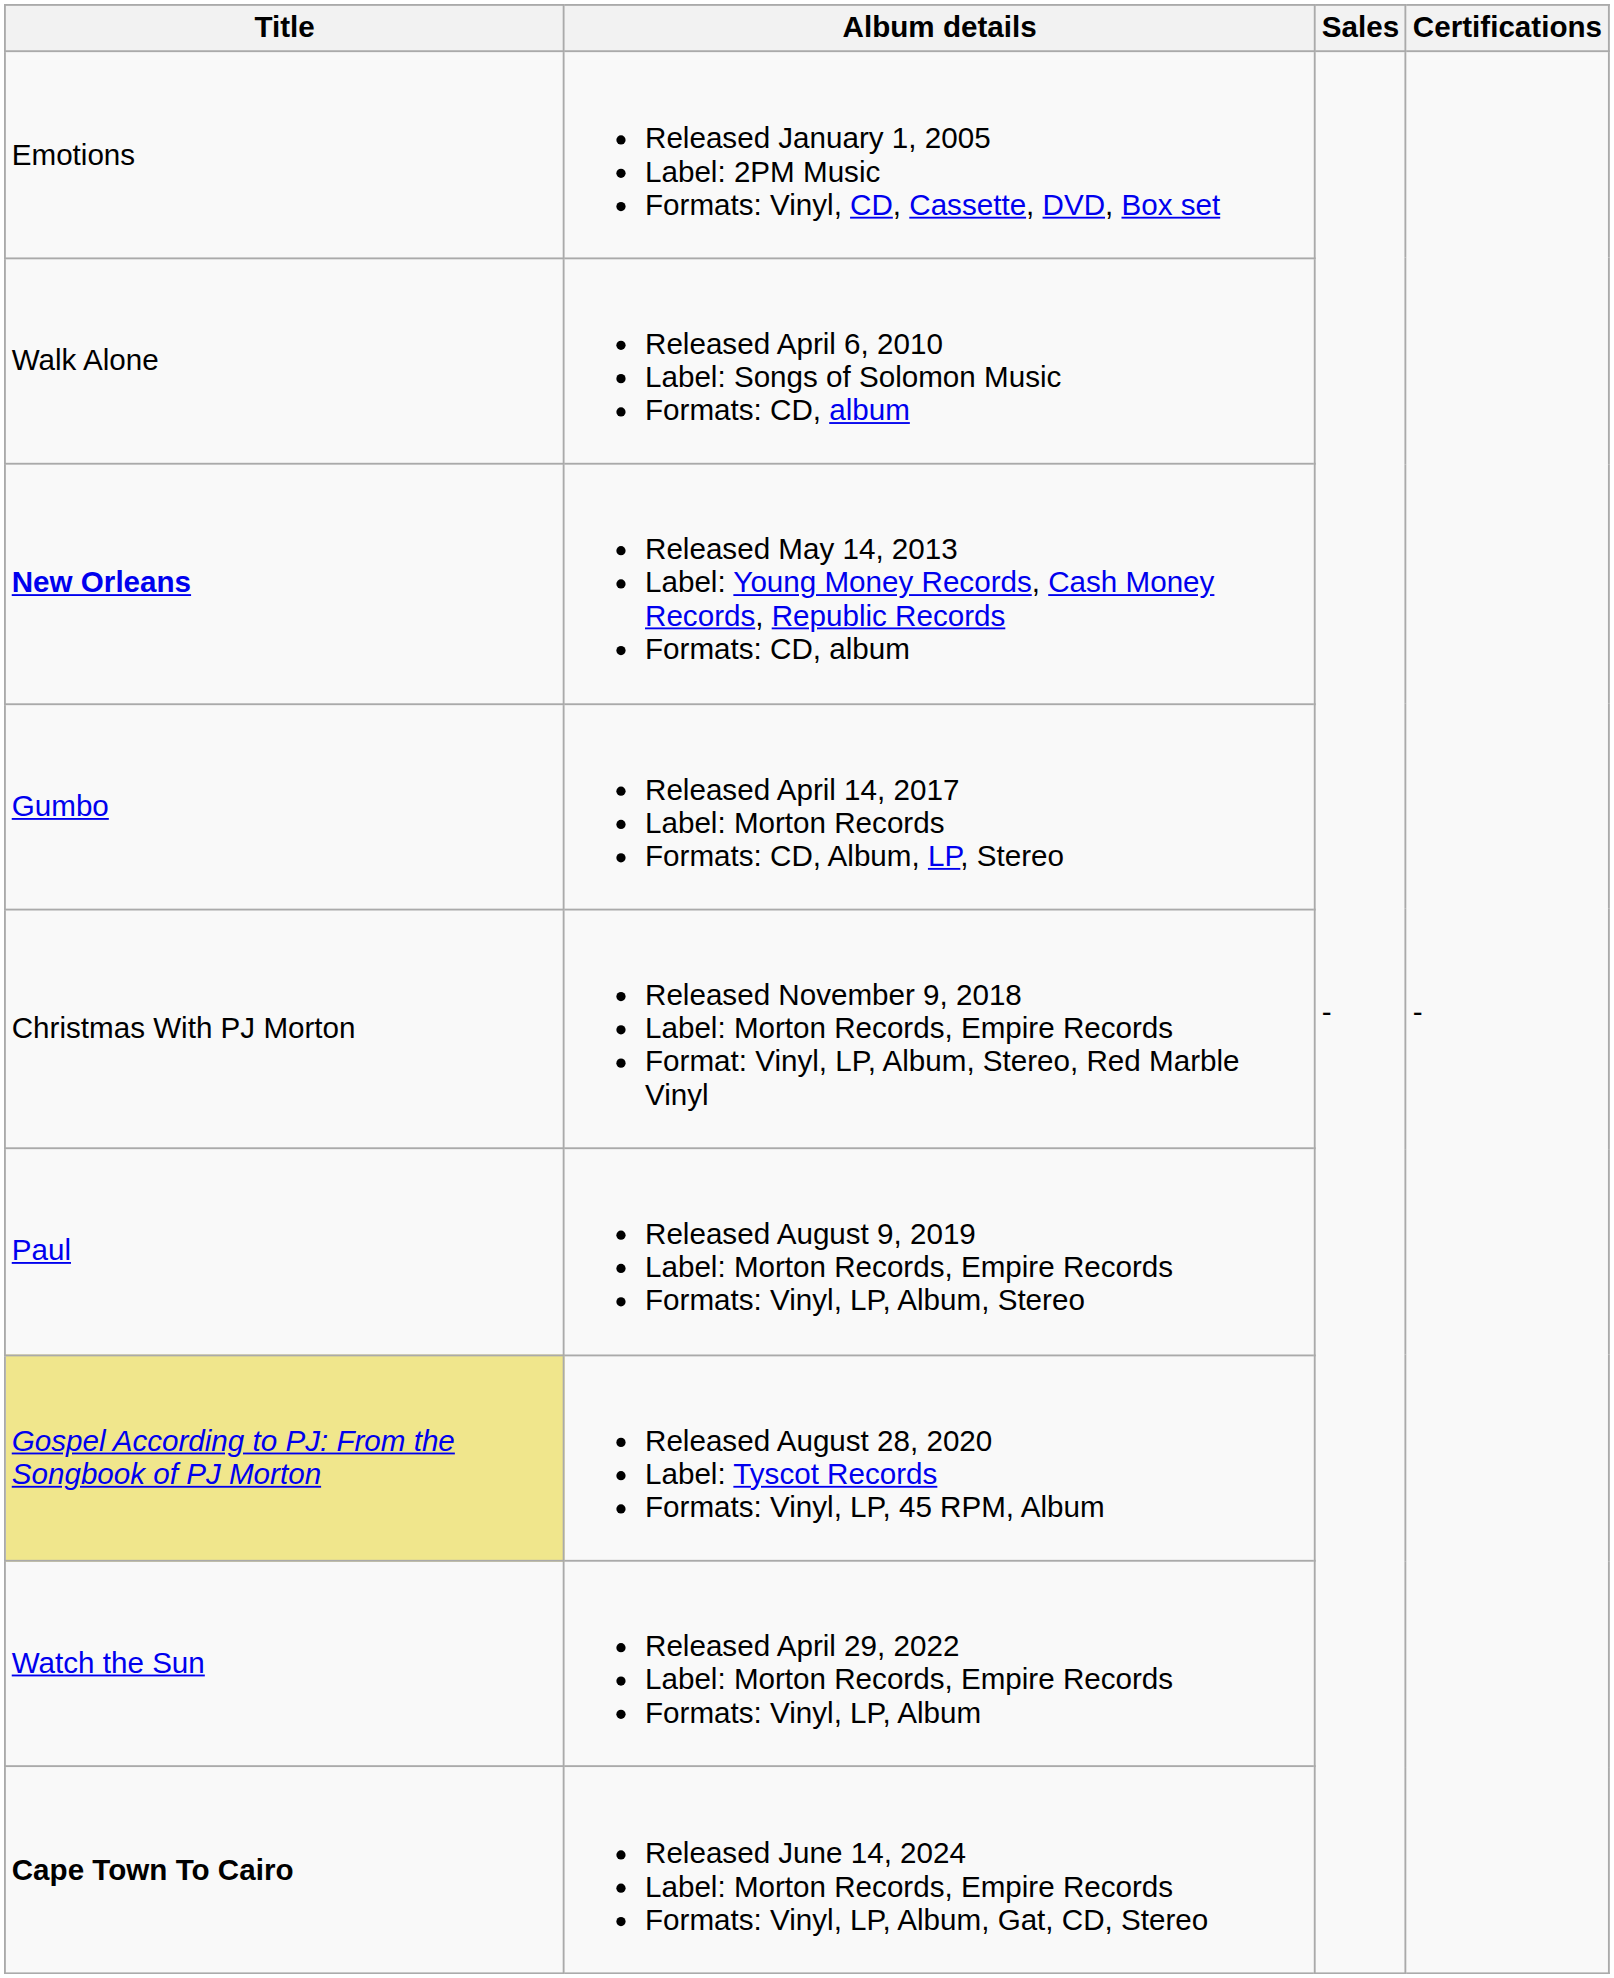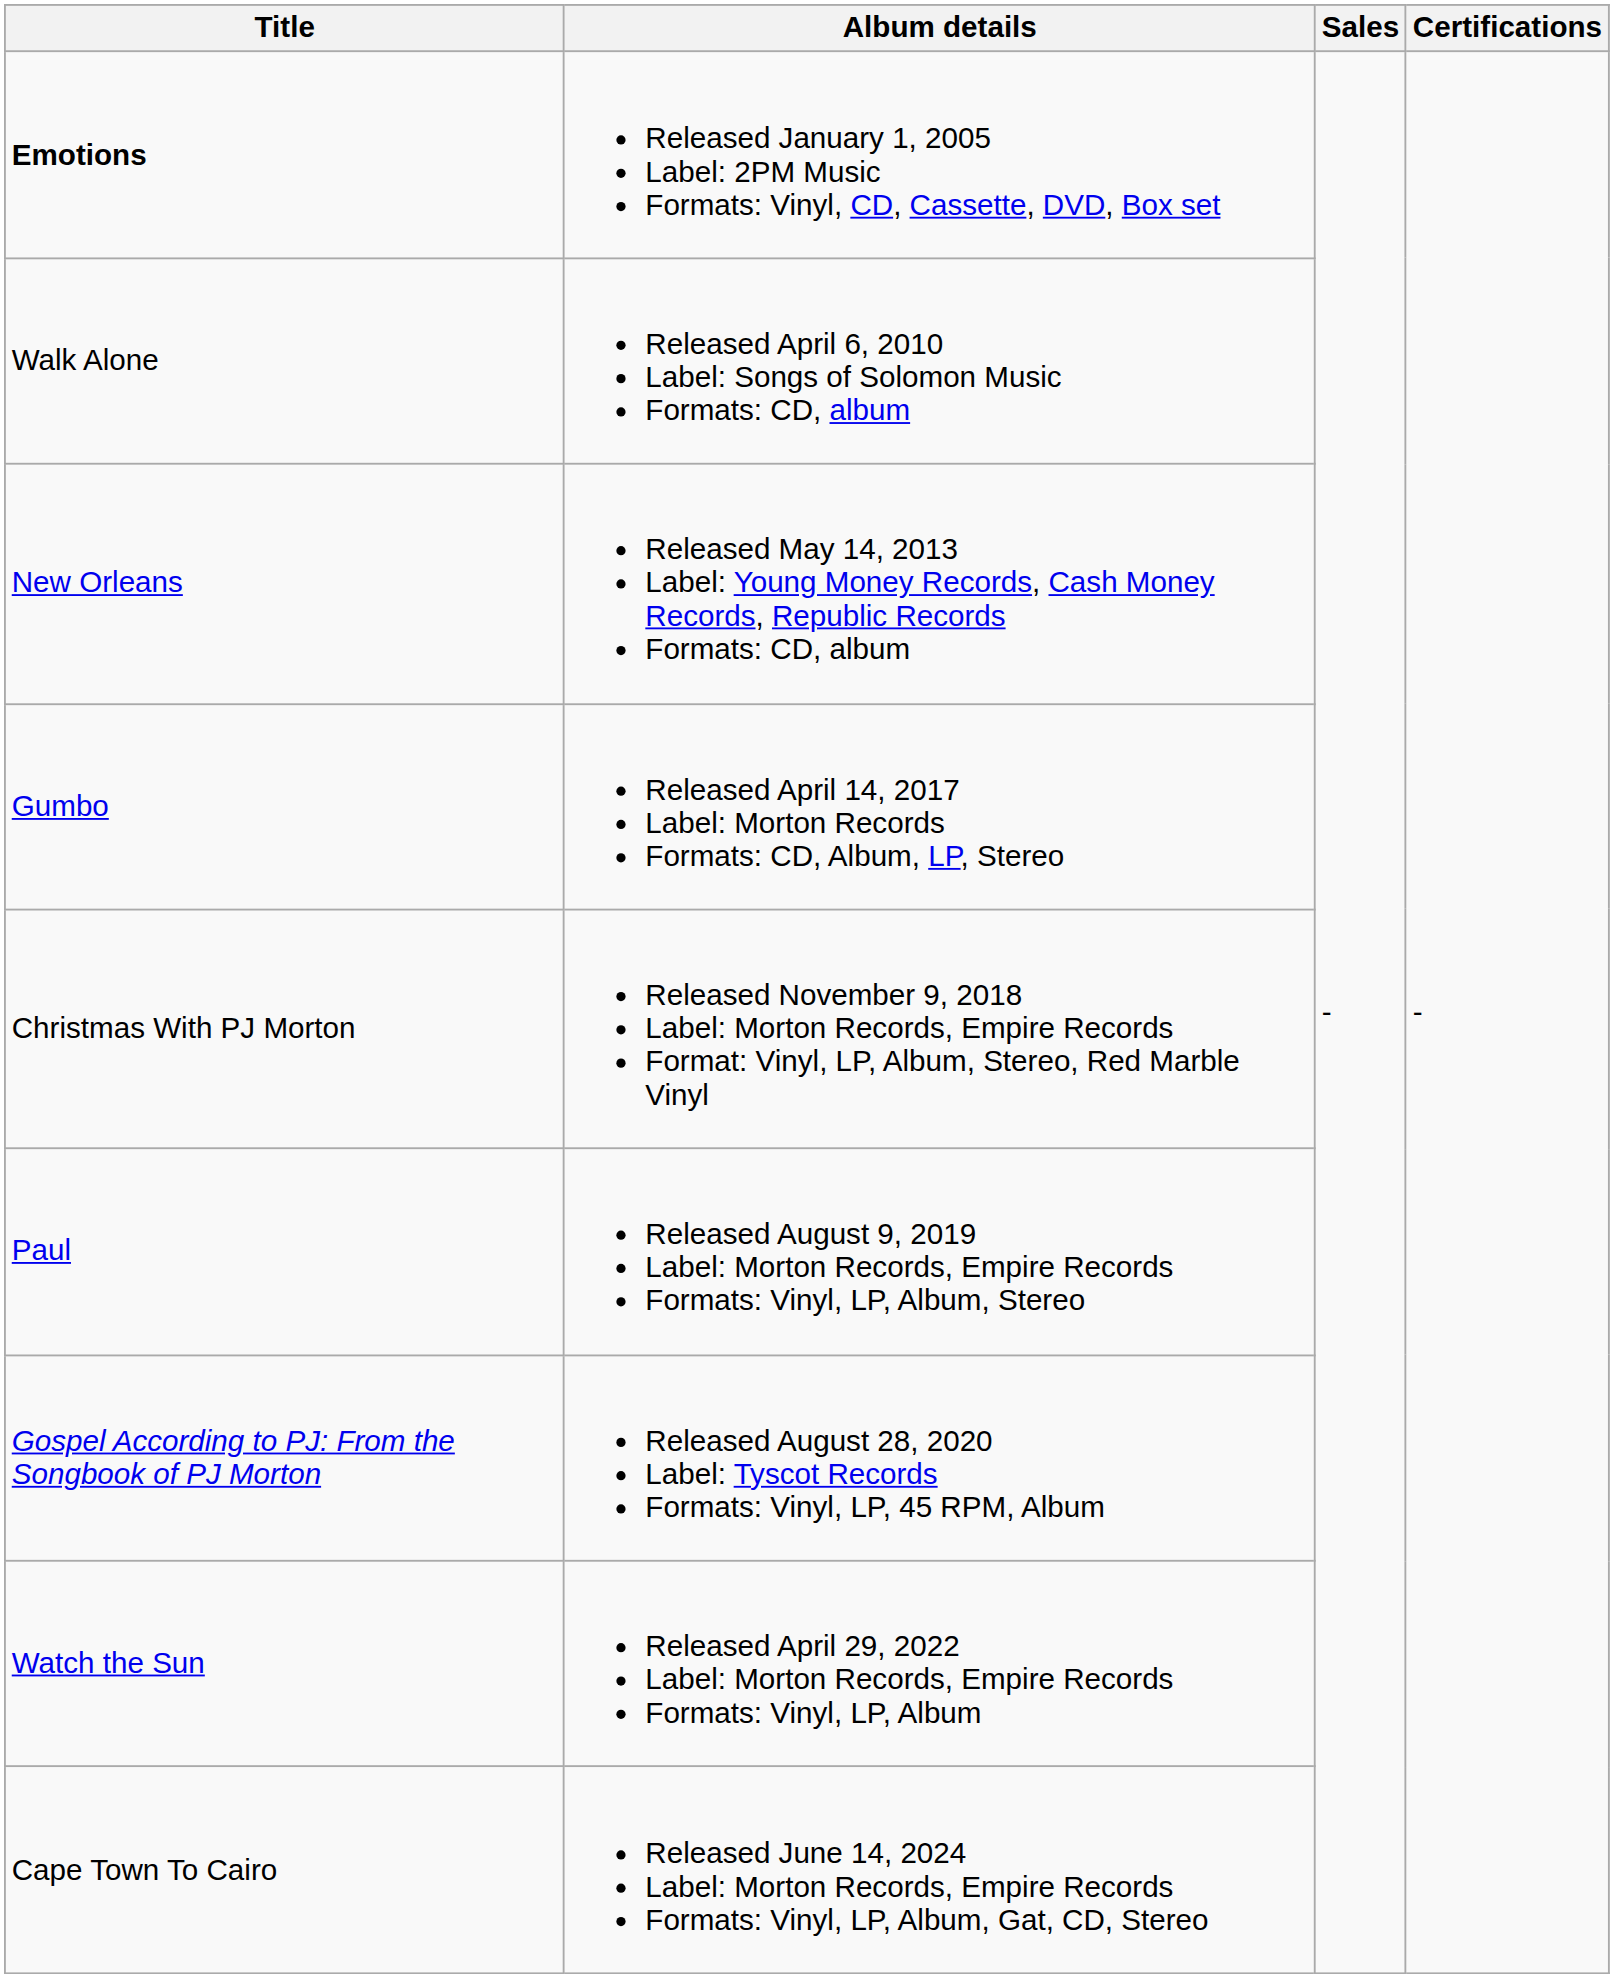Emotions | Title: normal -> bold
New Orleans | Title: bold -> normal
Gospel According to PJ: From the Songbook of PJ Morton | Title: khaki background -> no background
Cape Town To Cairo | Title: bold -> normal
